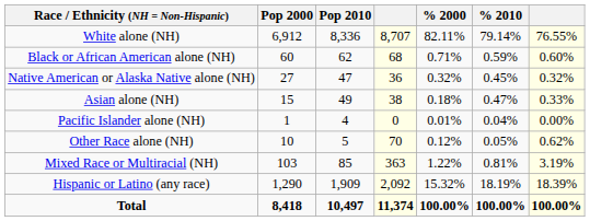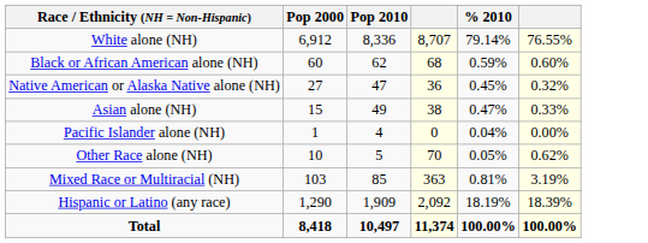- column: % 2000 | 82.11% | 0.71% | 0.32% | 0.18% | 0.01% | 0.12% | 1.22% | 15.32% | 100.00%
